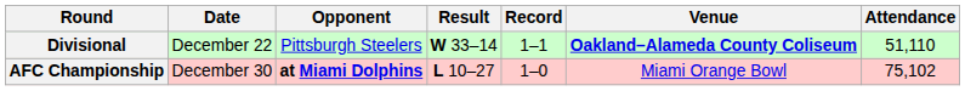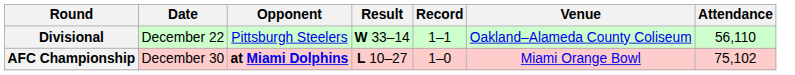Divisional | Venue: bold -> normal
Divisional | Attendance: 51,110 -> 56,110
